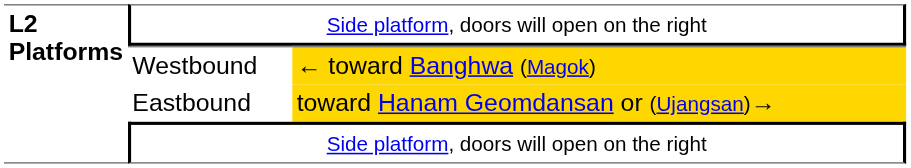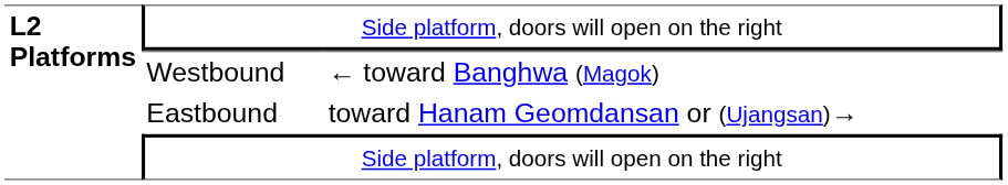Westbound | column 3: gold background -> no background
Eastbound | column 3: gold background -> no background
